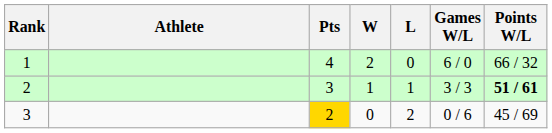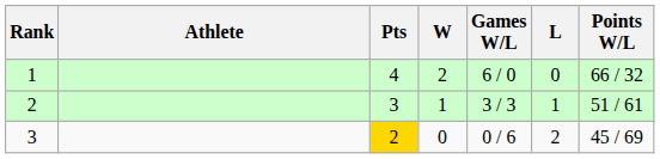columns swapped: L <-> Games W/L
row 3 | Points W/L: bold -> normal
